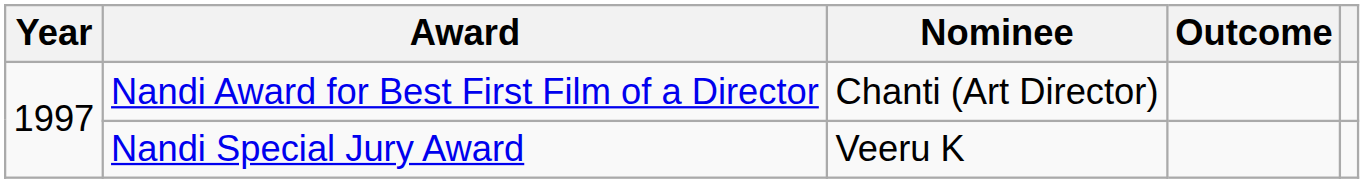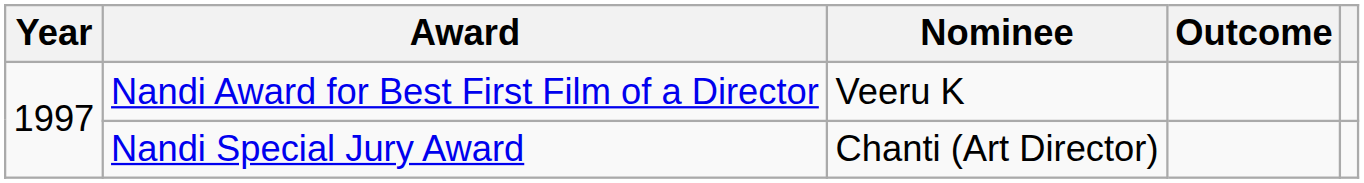Nandi Award for Best First Film of a Director | Nominee: Chanti (Art Director) -> Veeru K
Nandi Special Jury Award | Nominee: Veeru K -> Chanti (Art Director)
